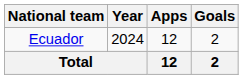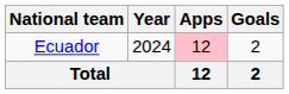Ecuador | Apps: no background -> pink background
